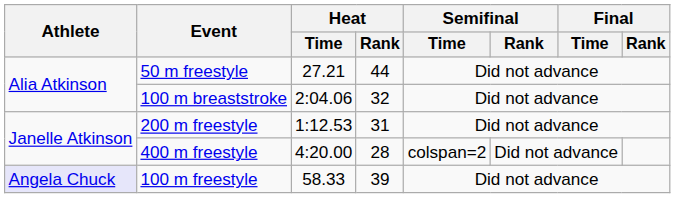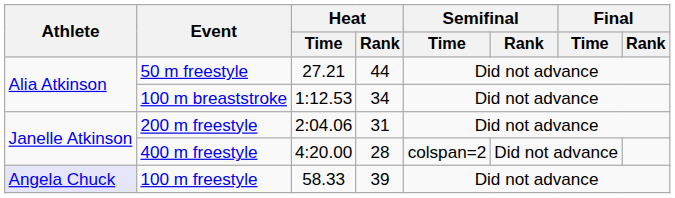100 m breaststroke | Heat / Time: 2:04.06 -> 1:12.53
100 m breaststroke | Heat / Rank: 32 -> 34
200 m freestyle | Heat / Time: 1:12.53 -> 2:04.06
